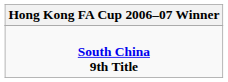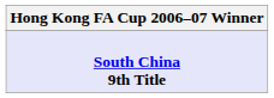row 2 | column 1: no background -> lavender background
